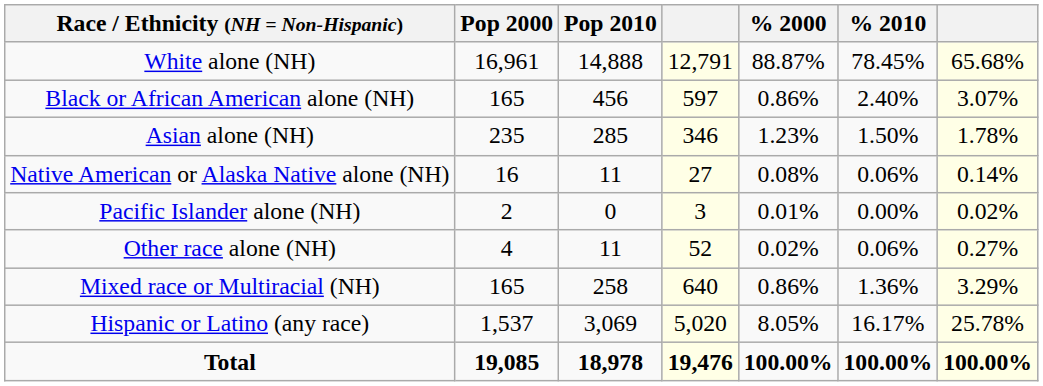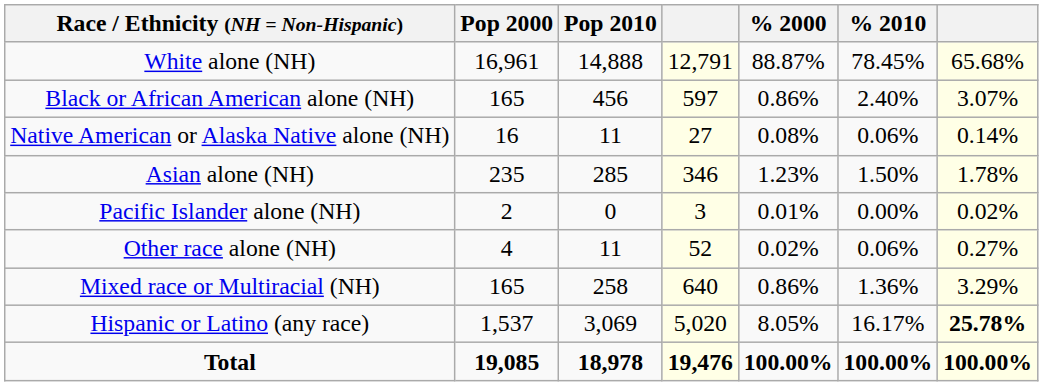rows swapped: Native American or Alaska Native alone (NH) <-> Asian alone (NH)
Hispanic or Latino (any race) | column 7: normal -> bold
